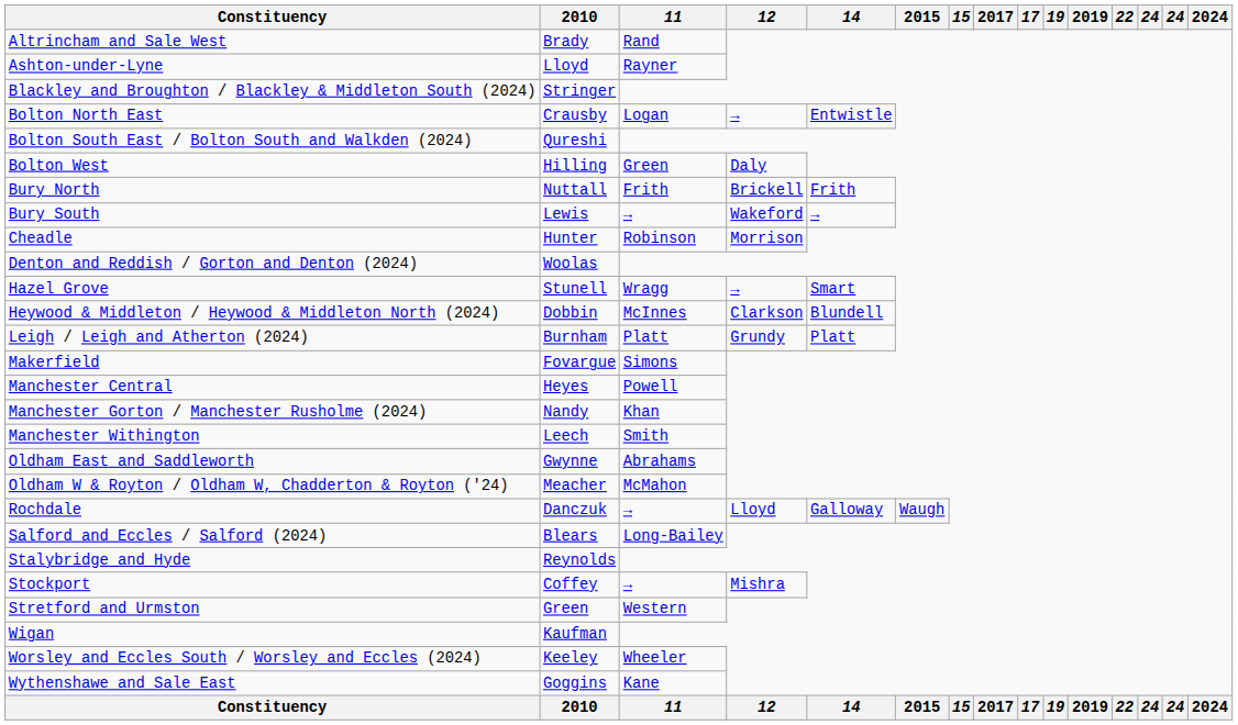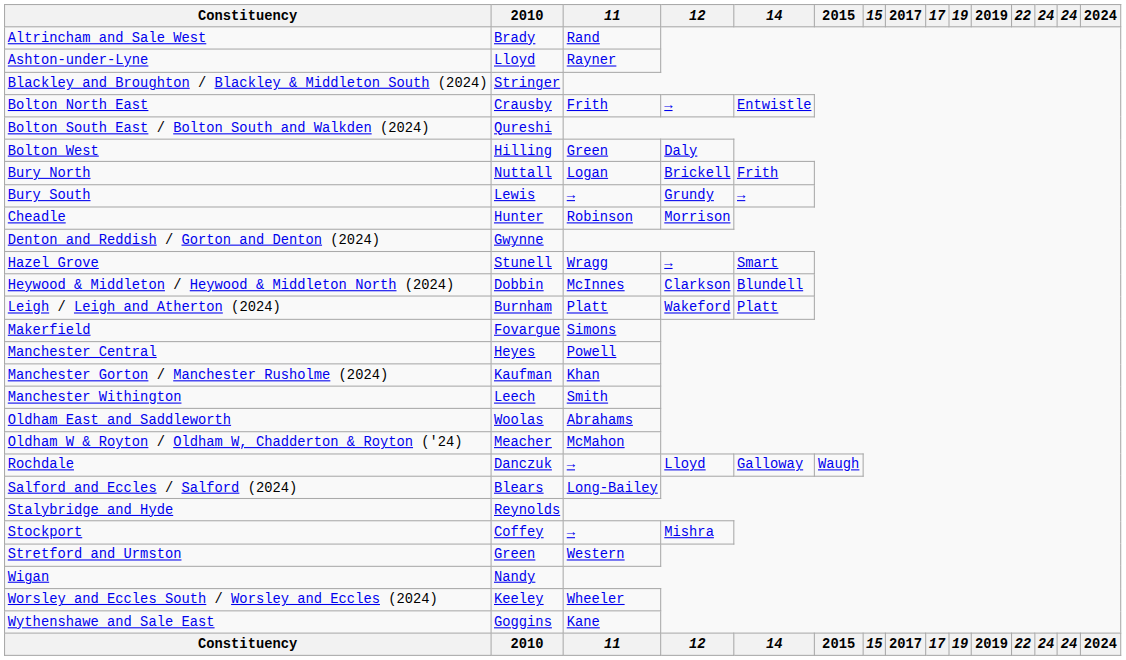Bolton North East | 11: Logan -> Frith
Bury North | 11: Frith -> Logan
Bury South | 12: Wakeford -> Grundy
Denton and Reddish / Gorton and Denton (2024) | 2010: Woolas -> Gwynne
Leigh / Leigh and Atherton (2024) | 12: Grundy -> Wakeford
Manchester Gorton / Manchester Rusholme (2024) | 2010: Nandy -> Kaufman
Oldham East and Saddleworth | 2010: Gwynne -> Woolas
Wigan | 2010: Kaufman -> Nandy
